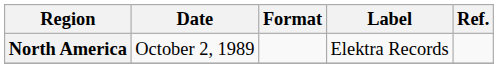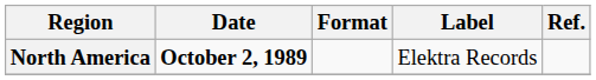North America | Date: normal -> bold
